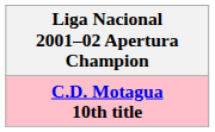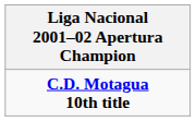row 2 | column 1: pink background -> no background
